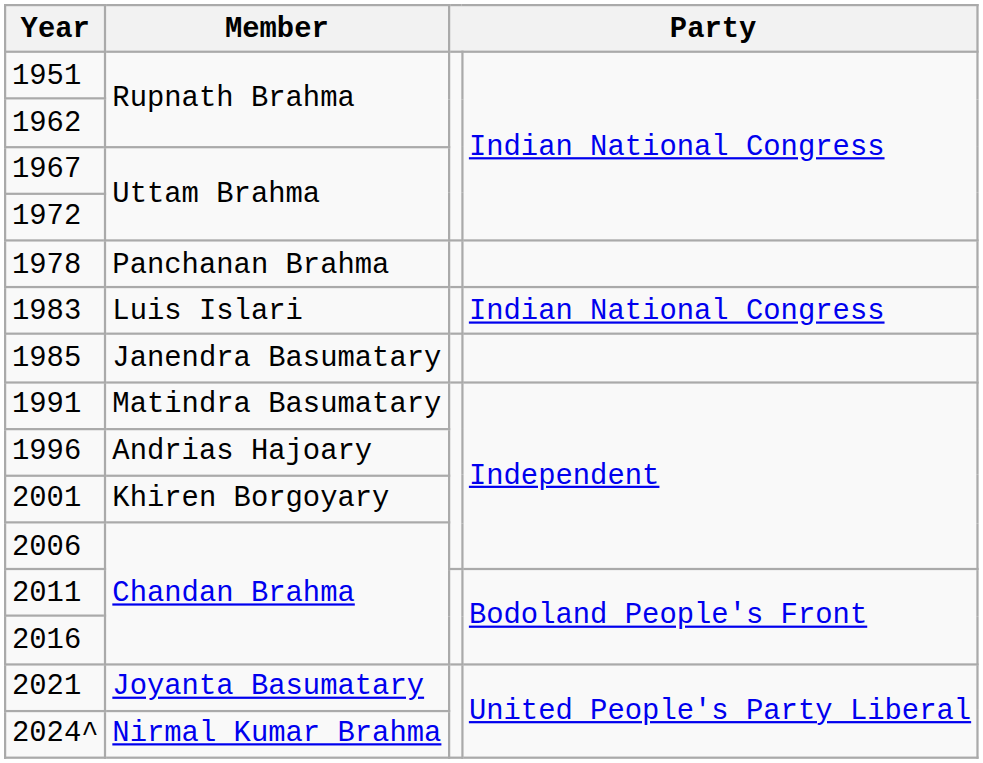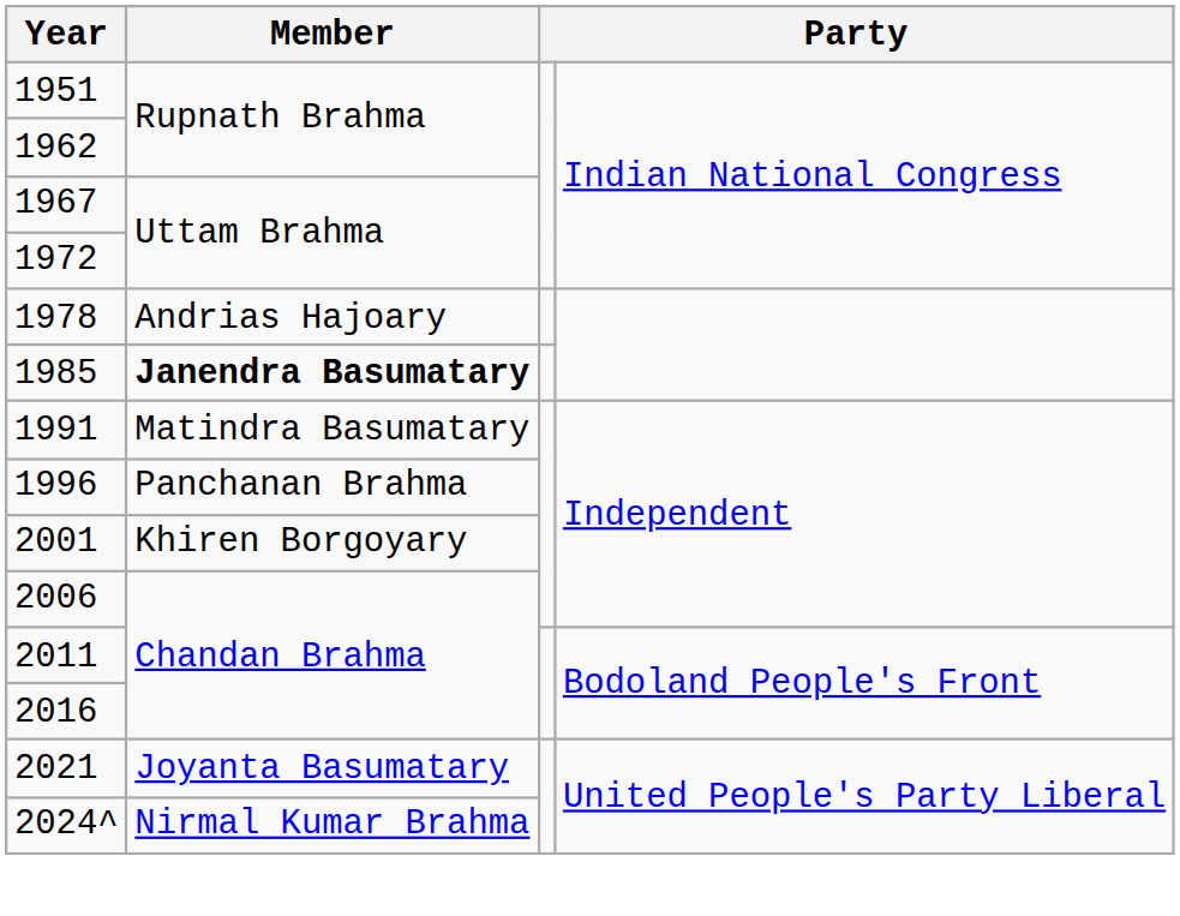1978 | Member: Panchanan Brahma -> Andrias Hajoary
- row: 1983 | Luis Islari | Indian National Congress
1985 | Member: normal -> bold
1996 | Member: Andrias Hajoary -> Panchanan Brahma
